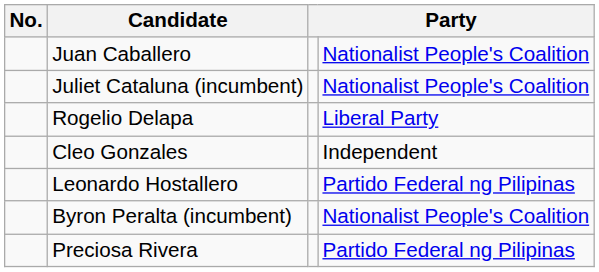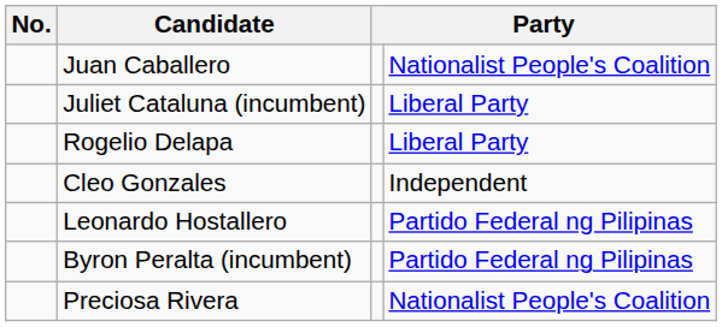Juliet Cataluna (incumbent) | column 4: Nationalist People's Coalition -> Liberal Party
Byron Peralta (incumbent) | column 4: Nationalist People's Coalition -> Partido Federal ng Pilipinas
Preciosa Rivera | column 4: Partido Federal ng Pilipinas -> Nationalist People's Coalition
